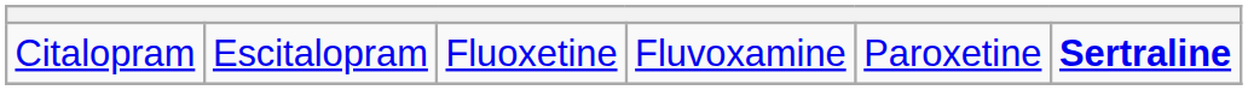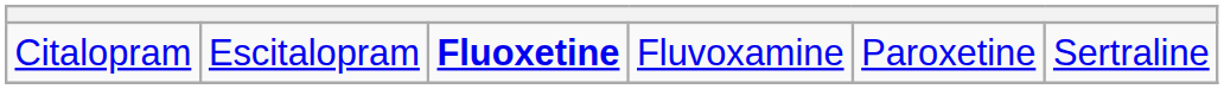Citalopram | column 3: normal -> bold
Citalopram | column 6: bold -> normal
